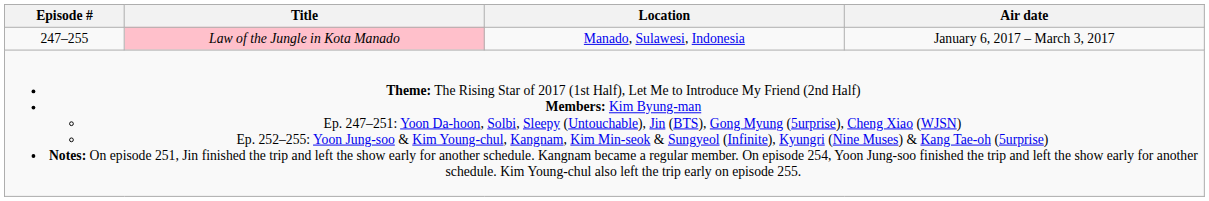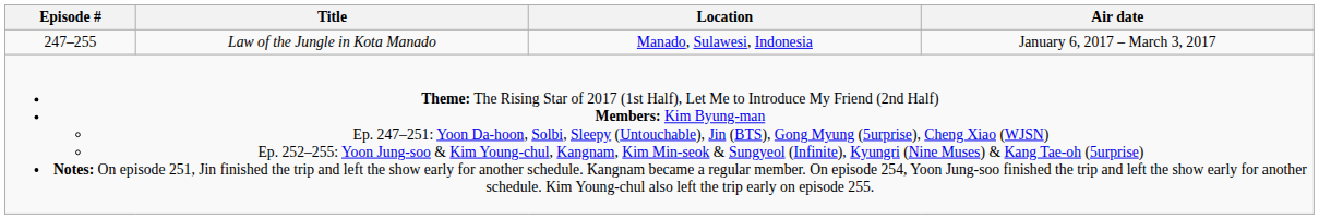247–255 | Title: pink background -> no background
